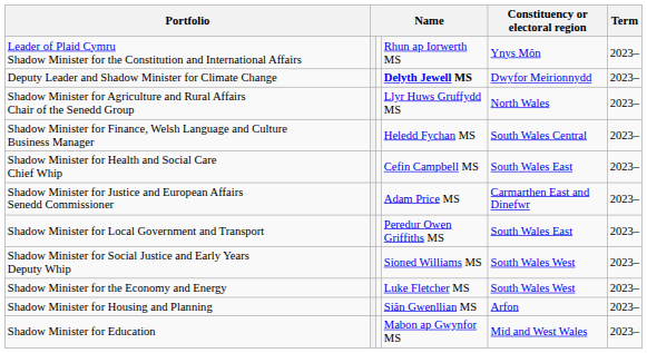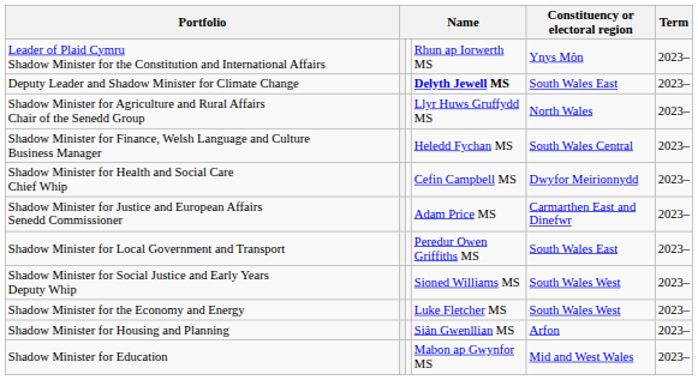Deputy Leader and Shadow Minister for Climate Change | Constituency or electoral region: Dwyfor Meirionnydd -> South Wales East
Shadow Minister for Health and Social Care Chief Whip | Constituency or electoral region: South Wales East -> Dwyfor Meirionnydd
